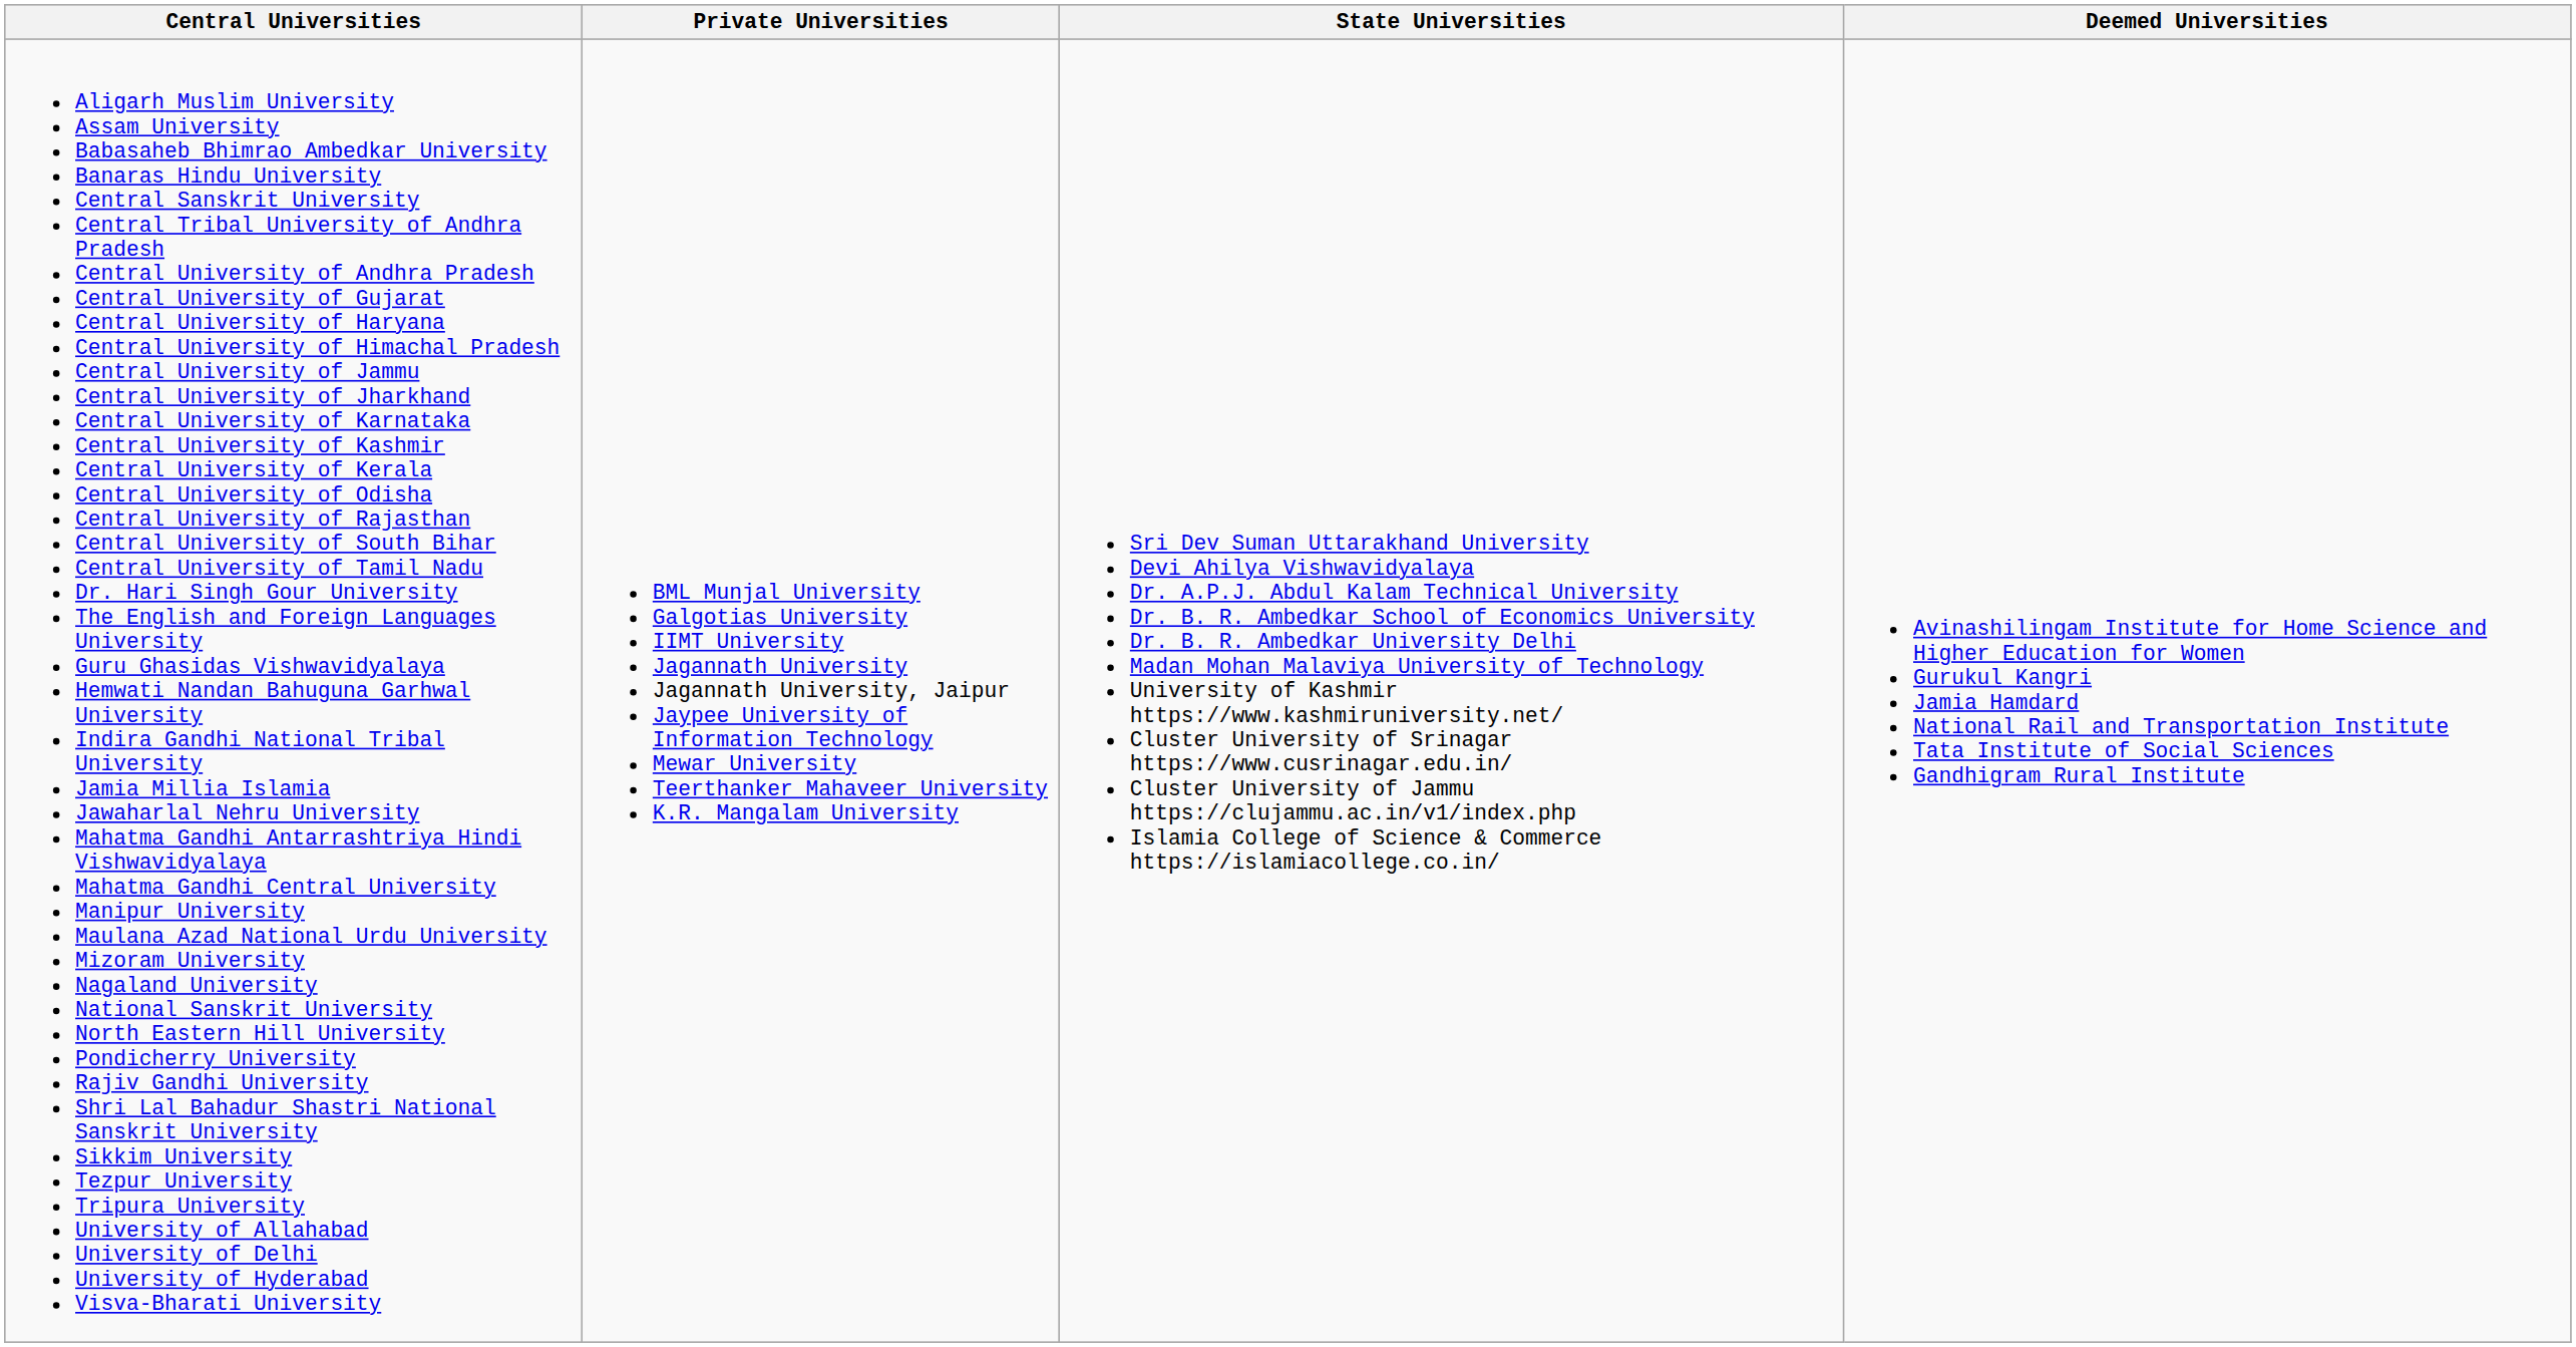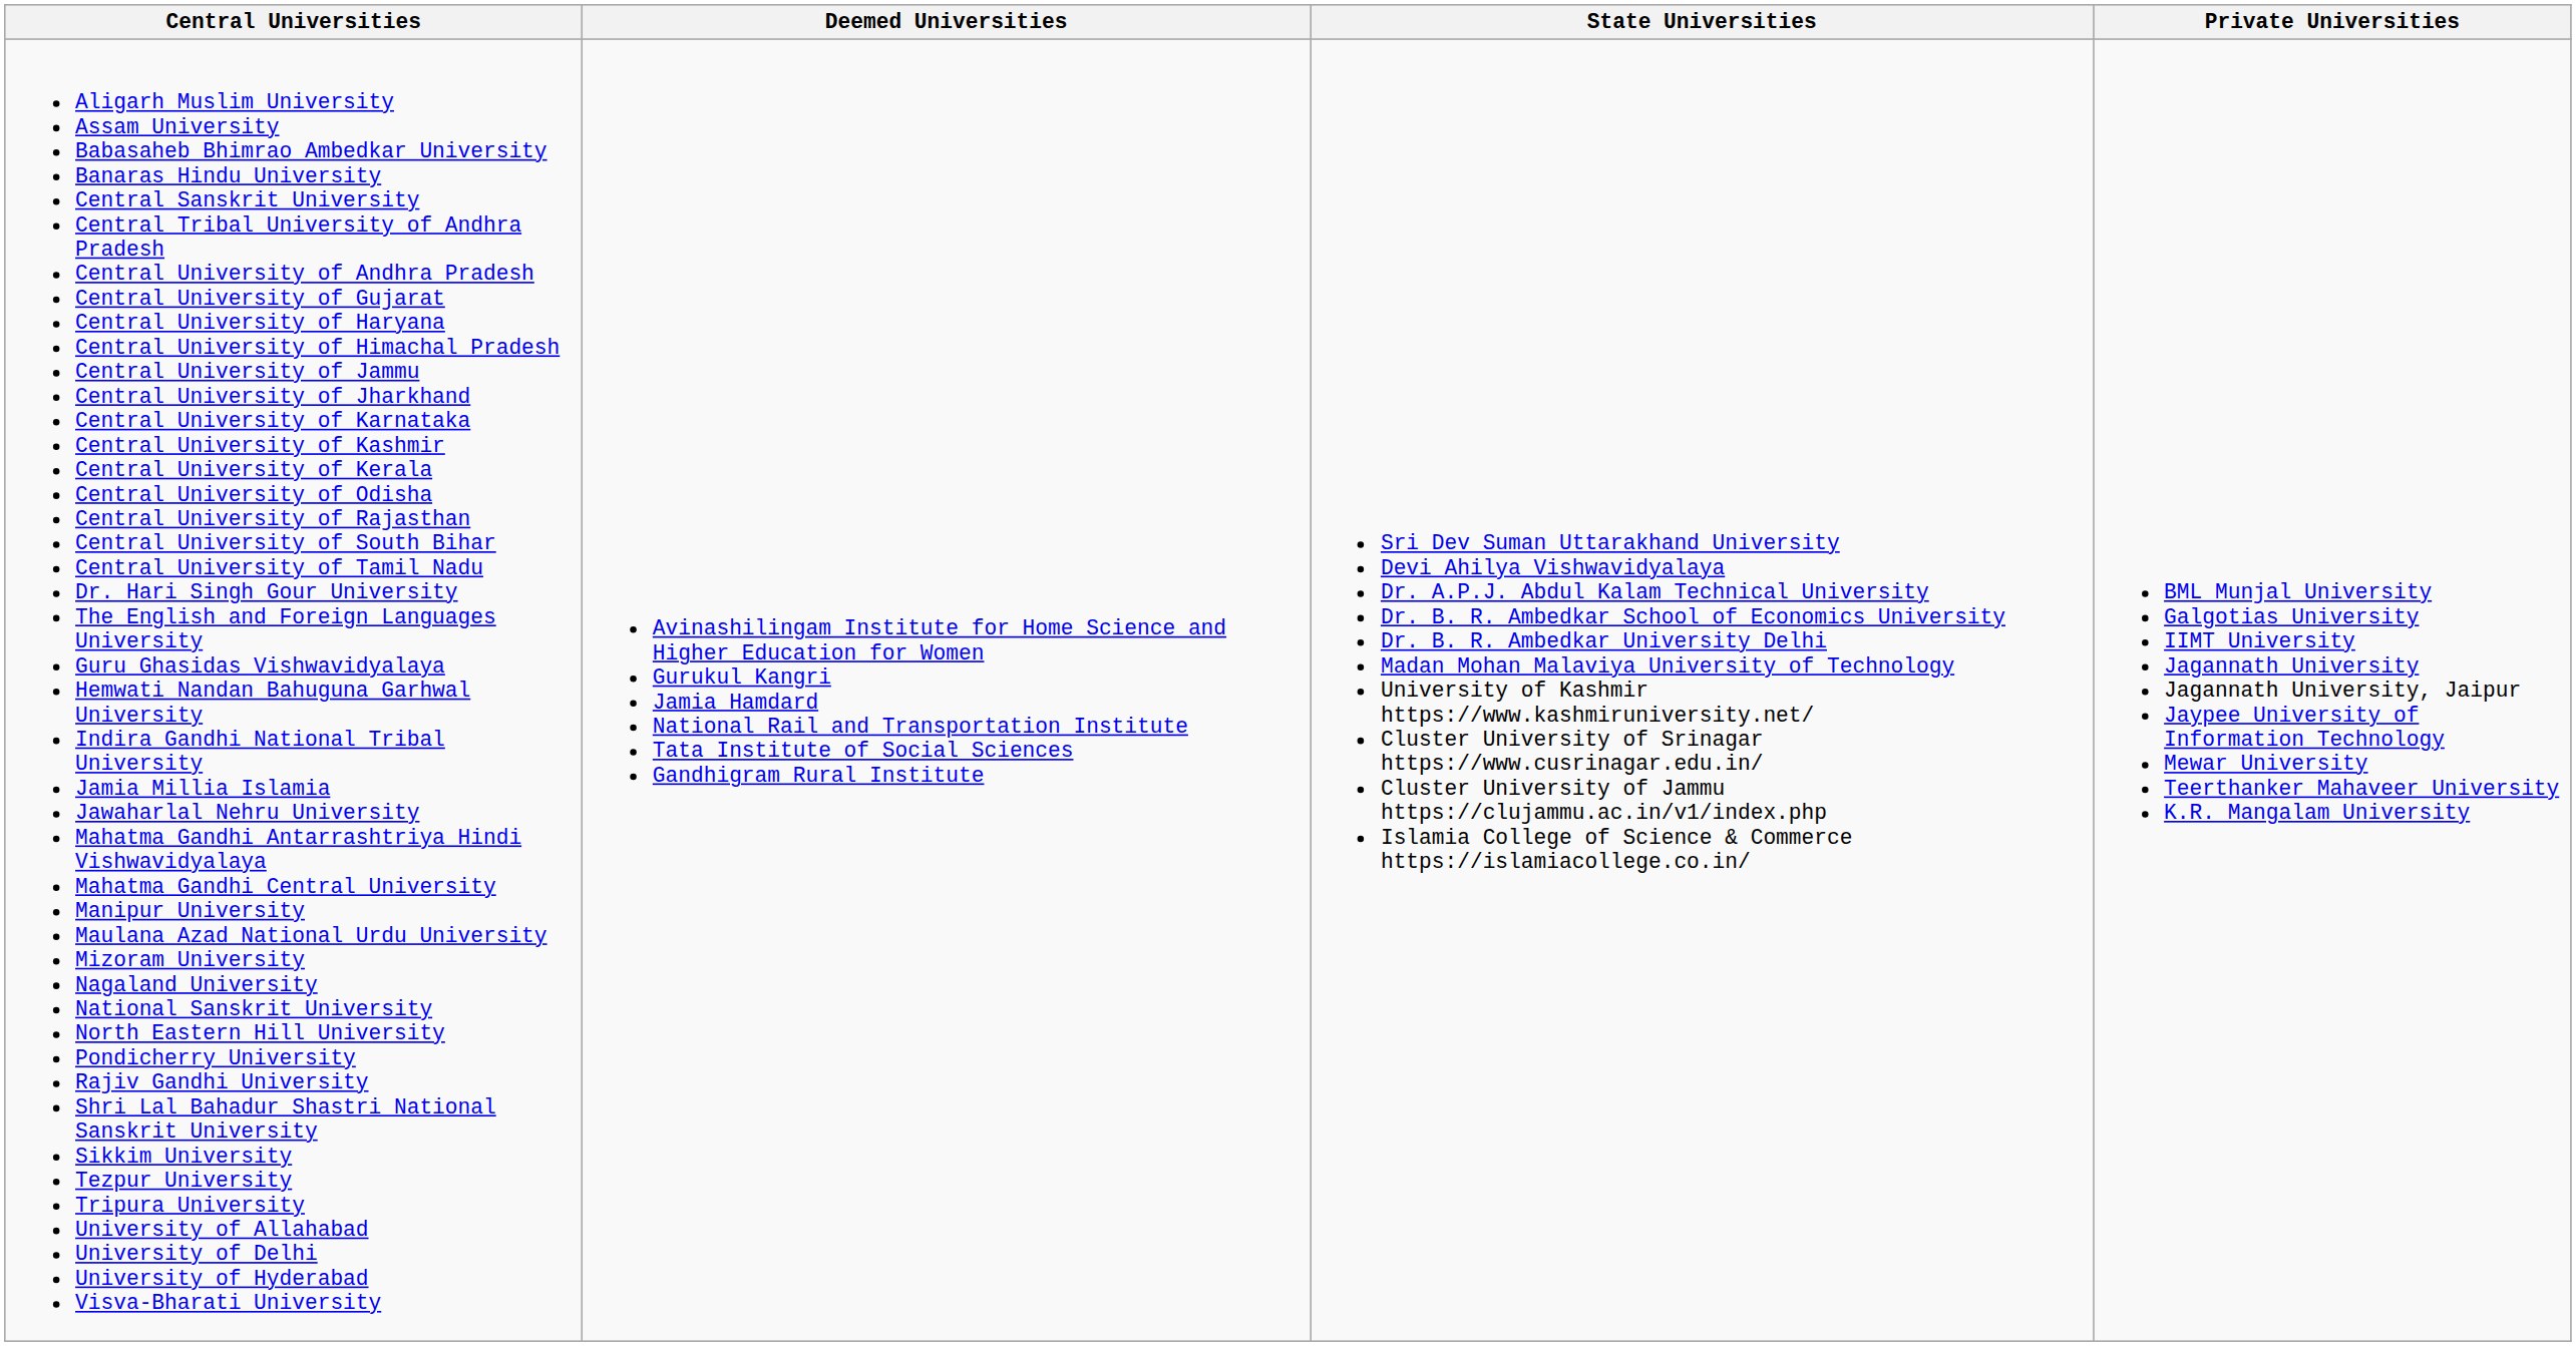columns swapped: Deemed Universities <-> Private Universities
